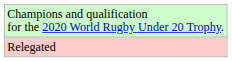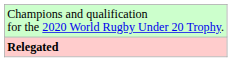row 2 | column 1: normal -> bold
